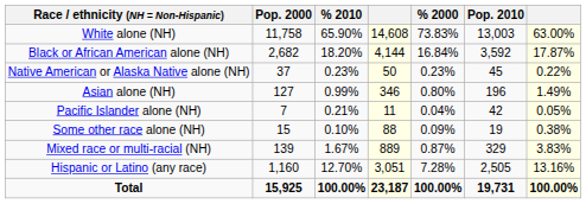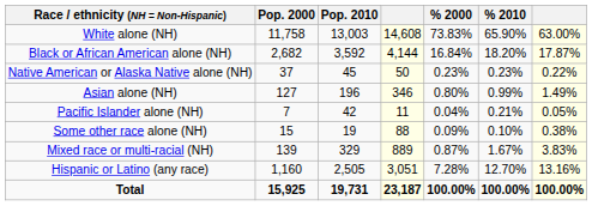columns swapped: Pop. 2010 <-> % 2010
